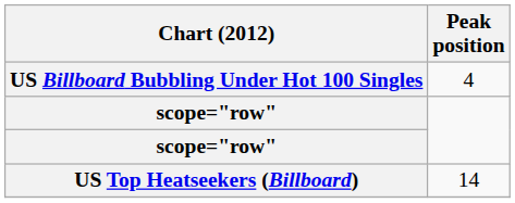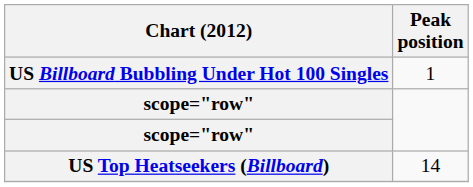US Billboard Bubbling Under Hot 100 Singles | Peak position: 4 -> 1
